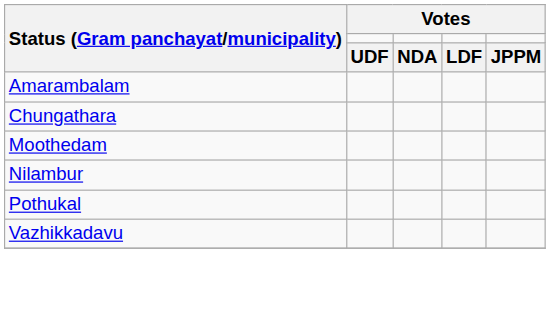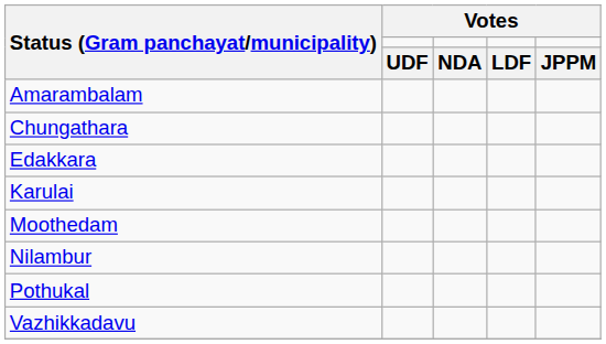+ row: Edakkara
+ row: Karulai
